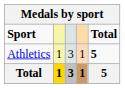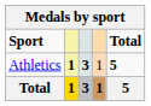Athletics | column 2: normal -> bold
Athletics | column 3: normal -> bold
